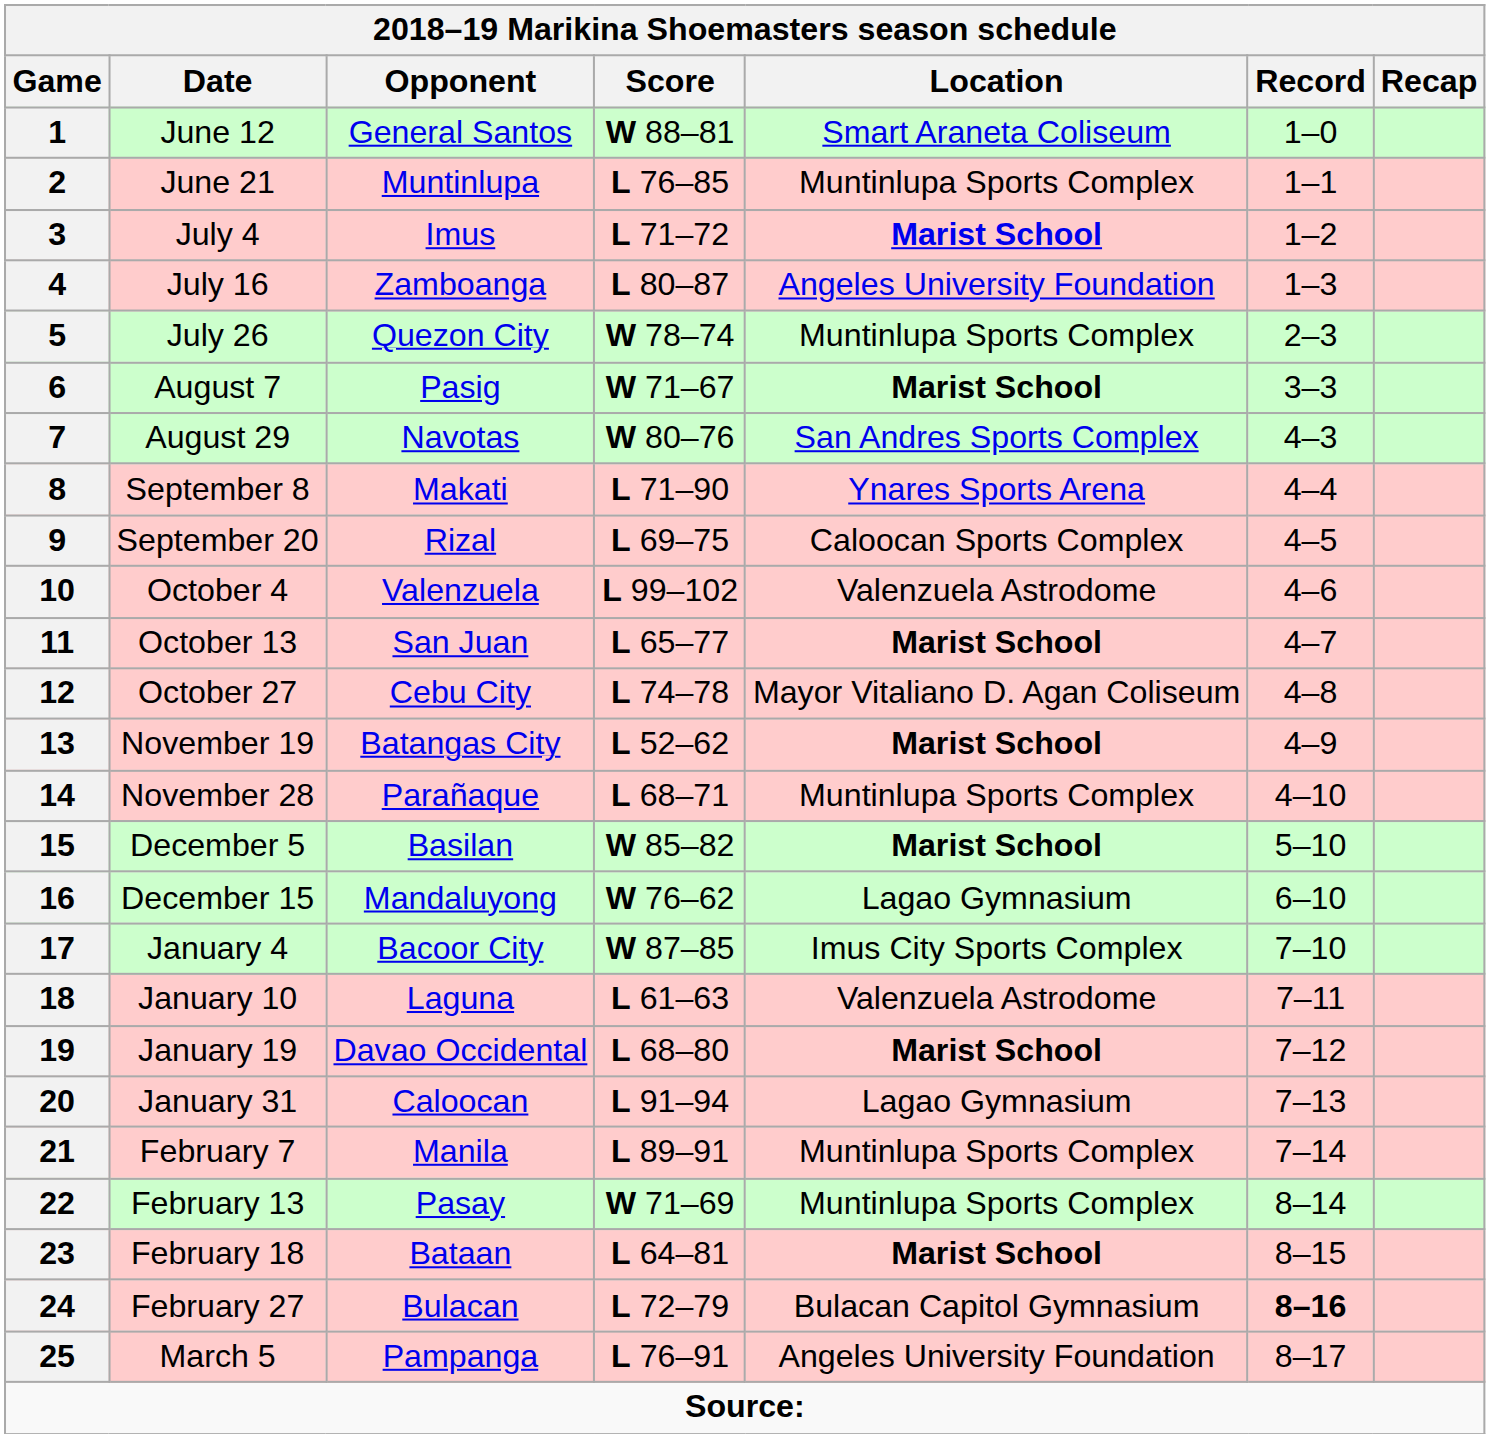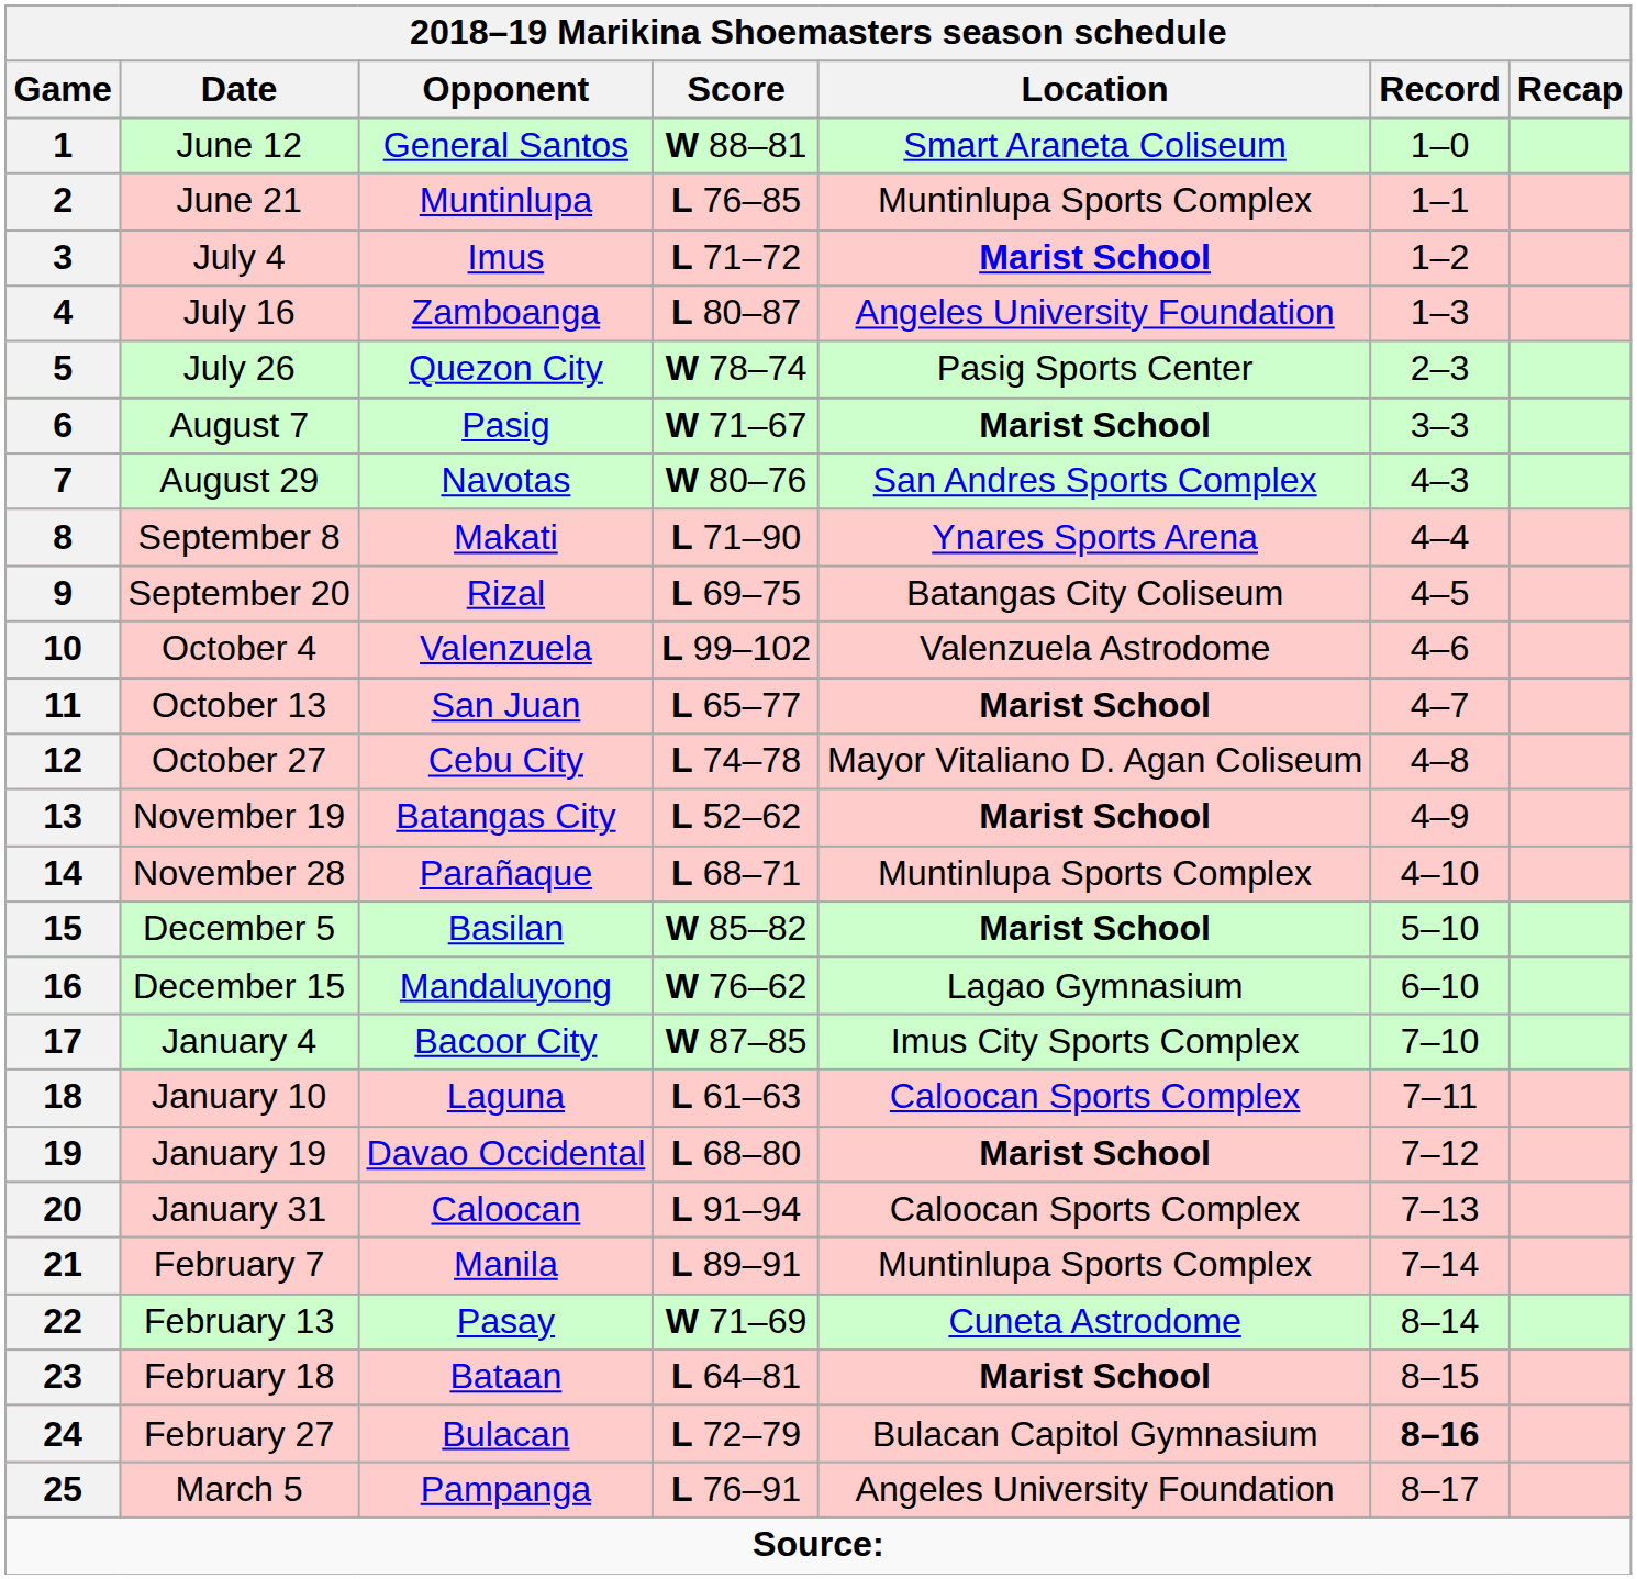5 | Location: Muntinlupa Sports Complex -> Pasig Sports Center
9 | Location: Caloocan Sports Complex -> Batangas City Coliseum
18 | Location: Valenzuela Astrodome -> Caloocan Sports Complex
20 | Location: Lagao Gymnasium -> Caloocan Sports Complex
22 | Location: Muntinlupa Sports Complex -> Cuneta Astrodome
